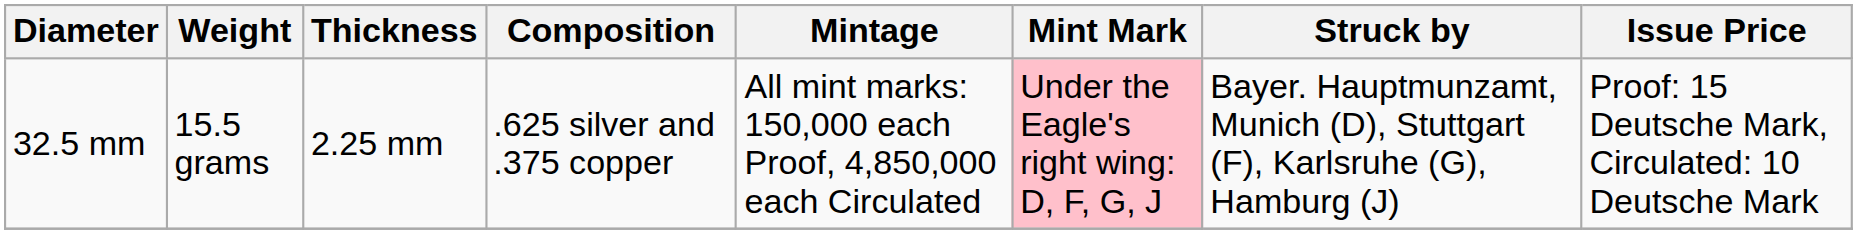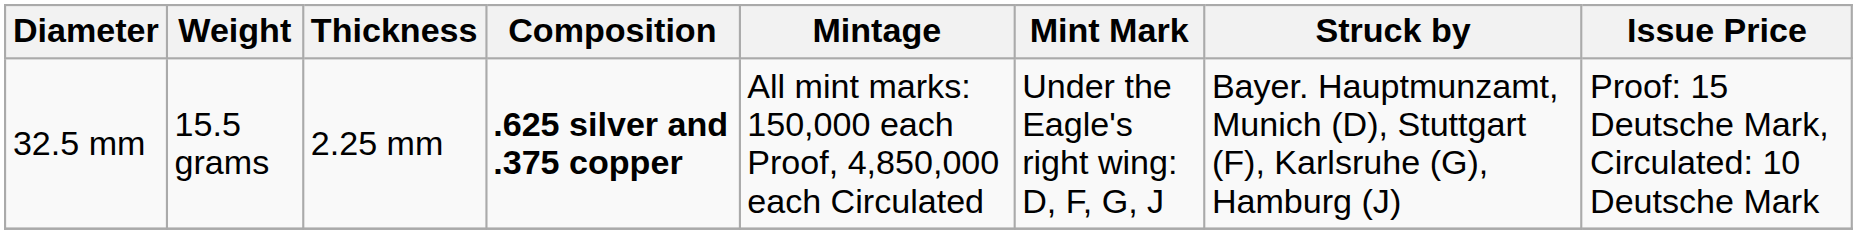32.5 mm | Composition: normal -> bold
32.5 mm | Mint Mark: pink background -> no background
